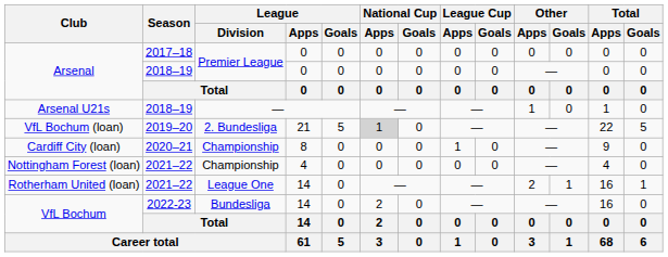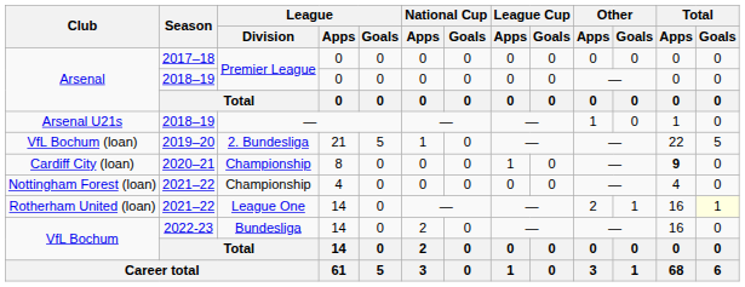VfL Bochum (loan) | National Cup / Apps: lightgrey background -> no background
Cardiff City (loan) | Total / Apps: normal -> bold
Rotherham United (loan) | Total / Goals: no background -> lightyellow background
